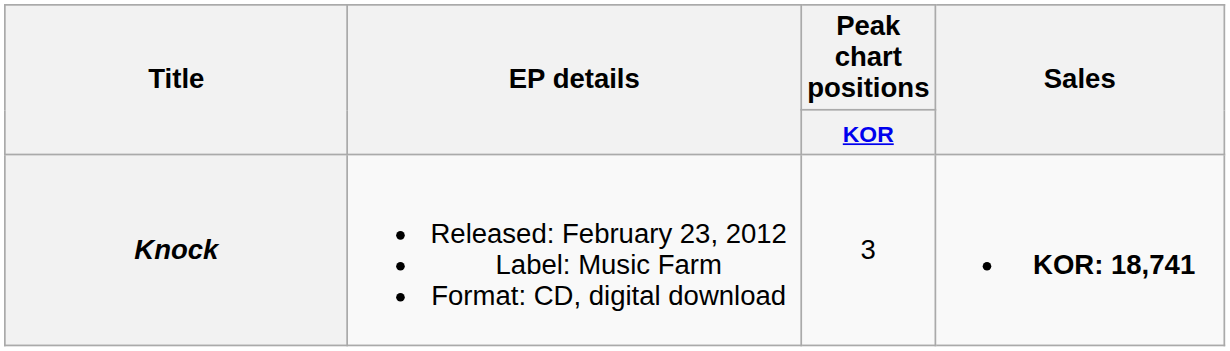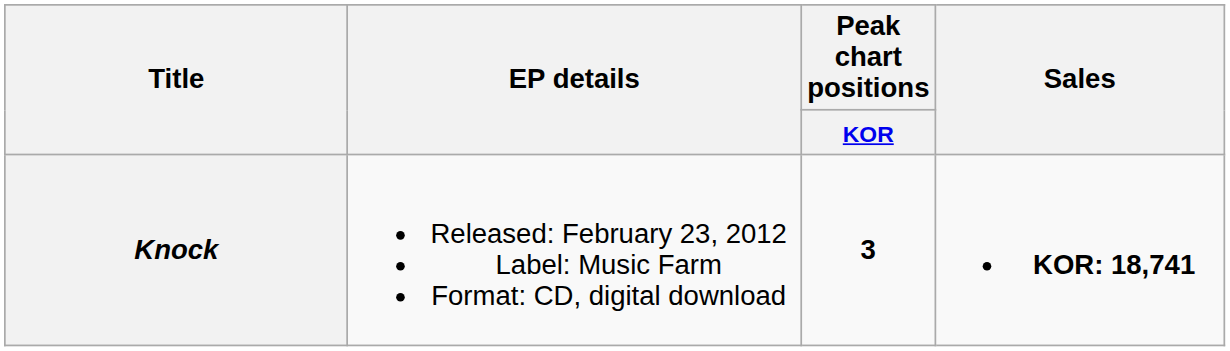Knock | Peak chart positions / KOR: normal -> bold
